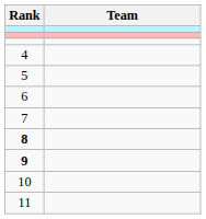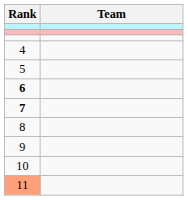row 7 | Rank: normal -> bold
row 8 | Rank: normal -> bold
row 9 | Rank: bold -> normal
row 10 | Rank: bold -> normal
row 12 | Rank: no background -> lightsalmon background
